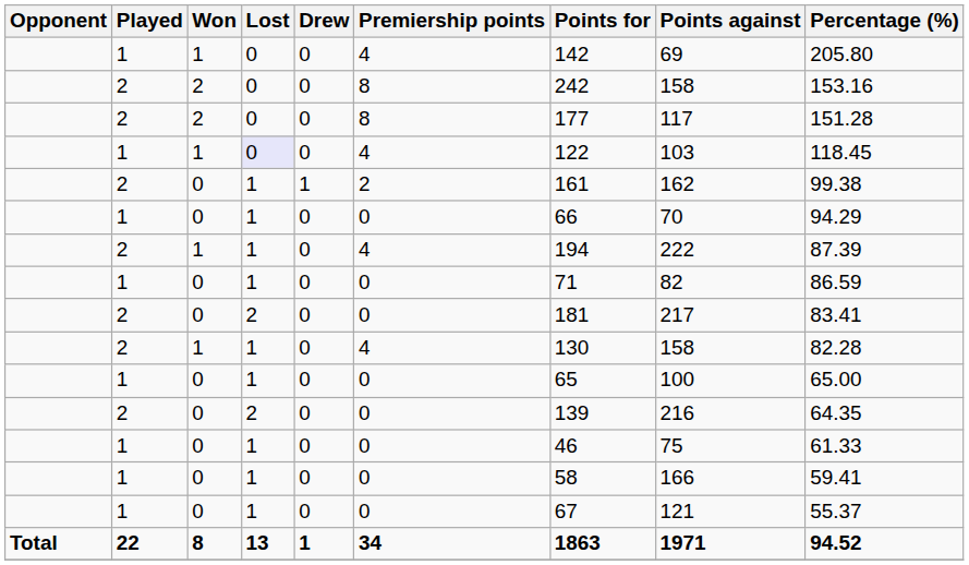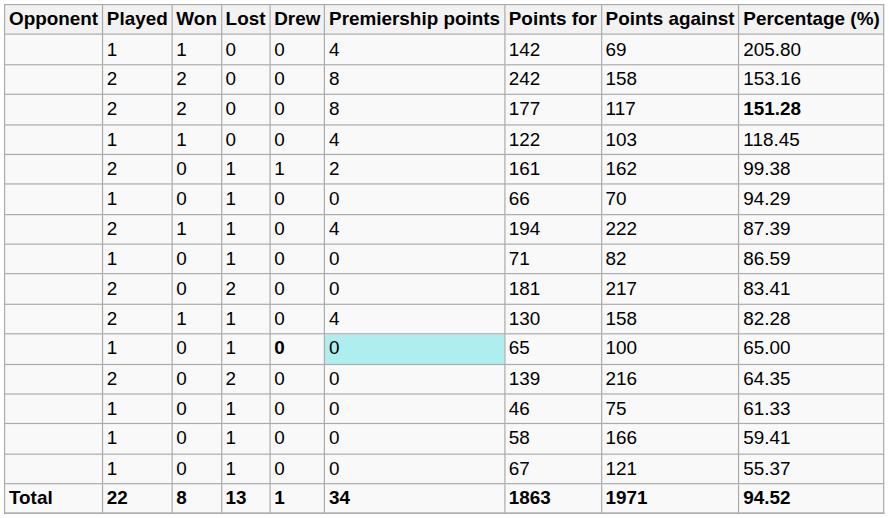row 4 | Percentage (%): normal -> bold
row 5 | Lost: lavender background -> no background
row 12 | Drew: normal -> bold
row 12 | Premiership points: no background -> paleturquoise background
